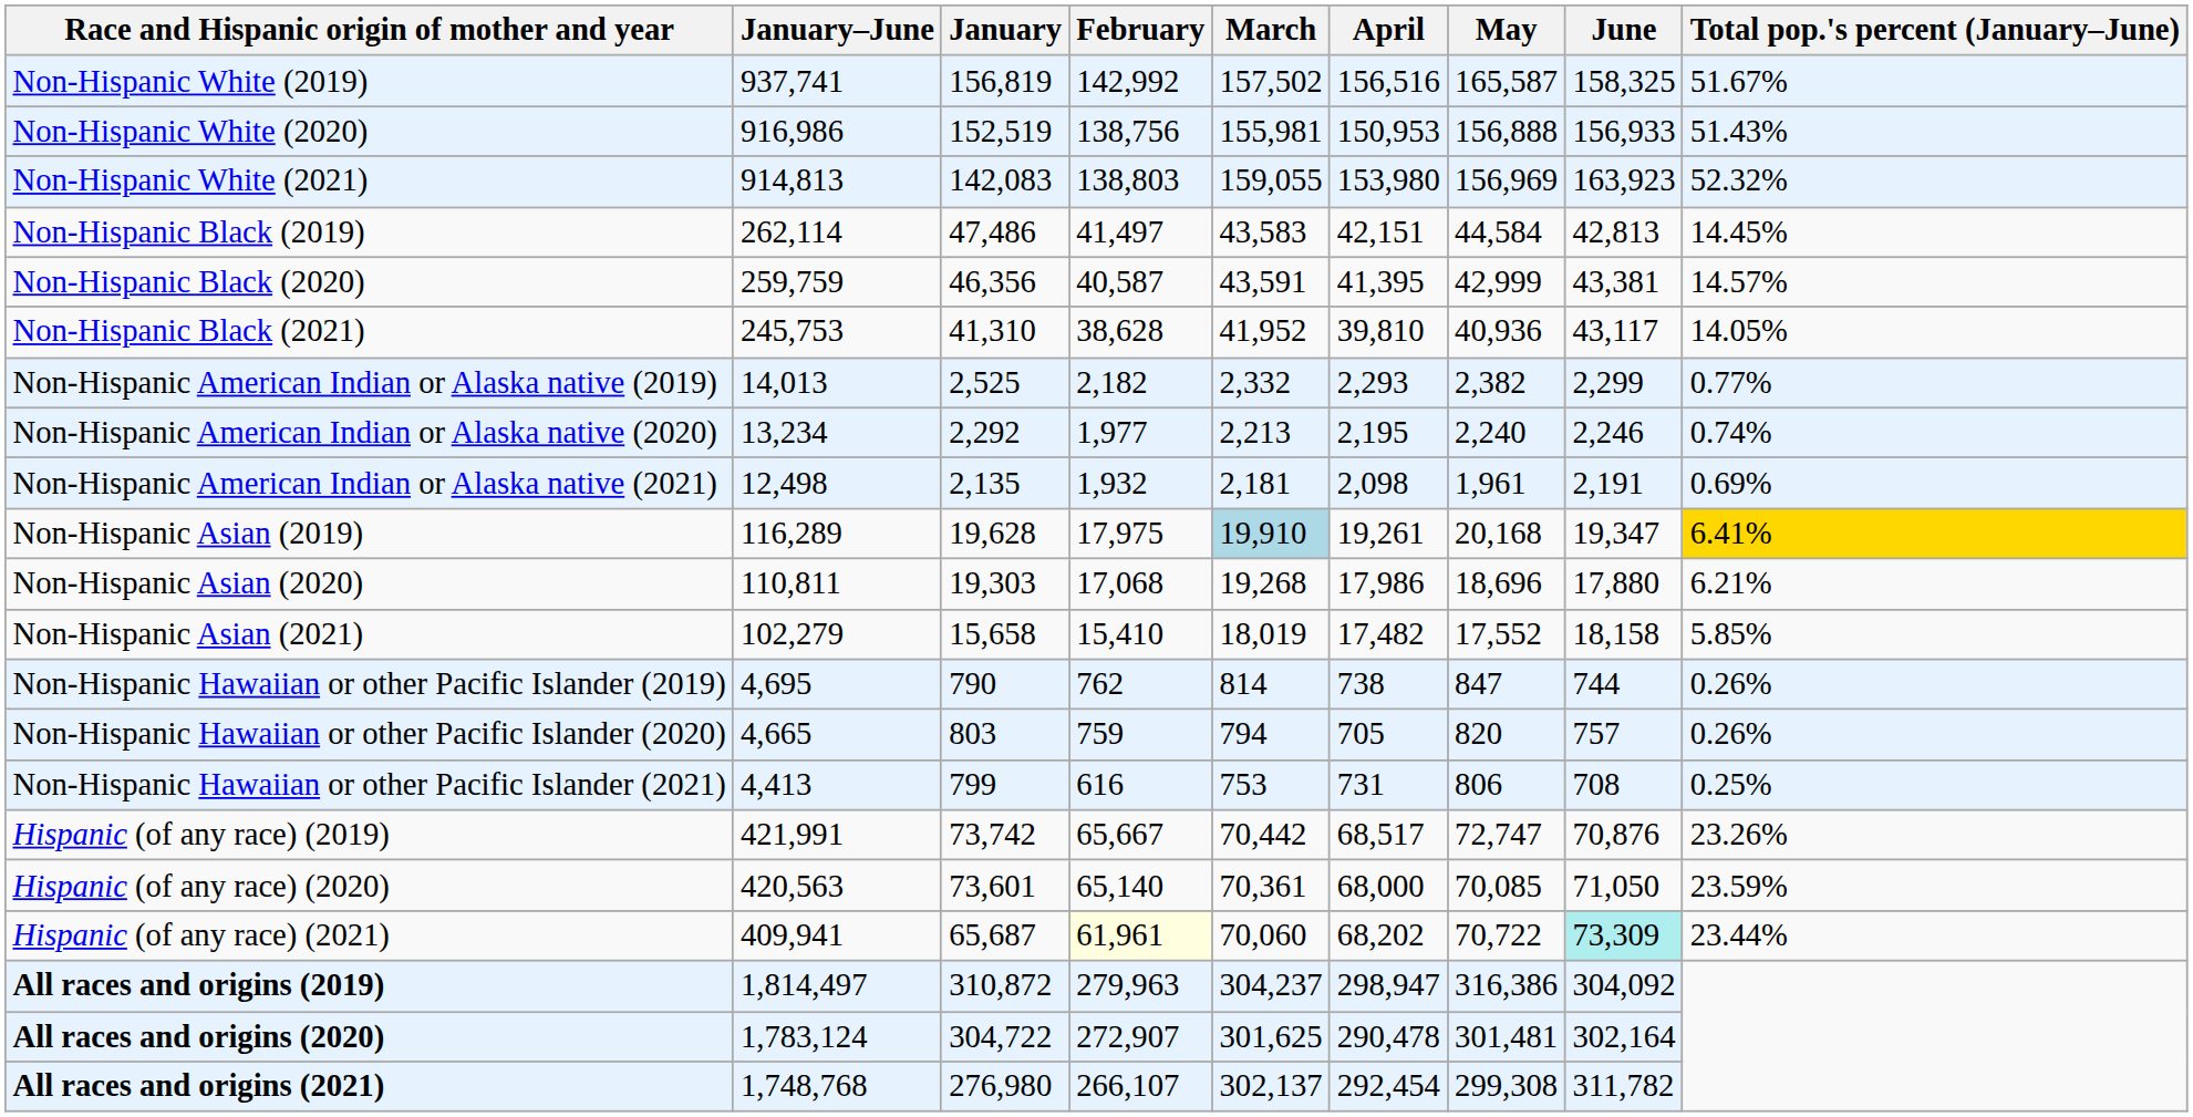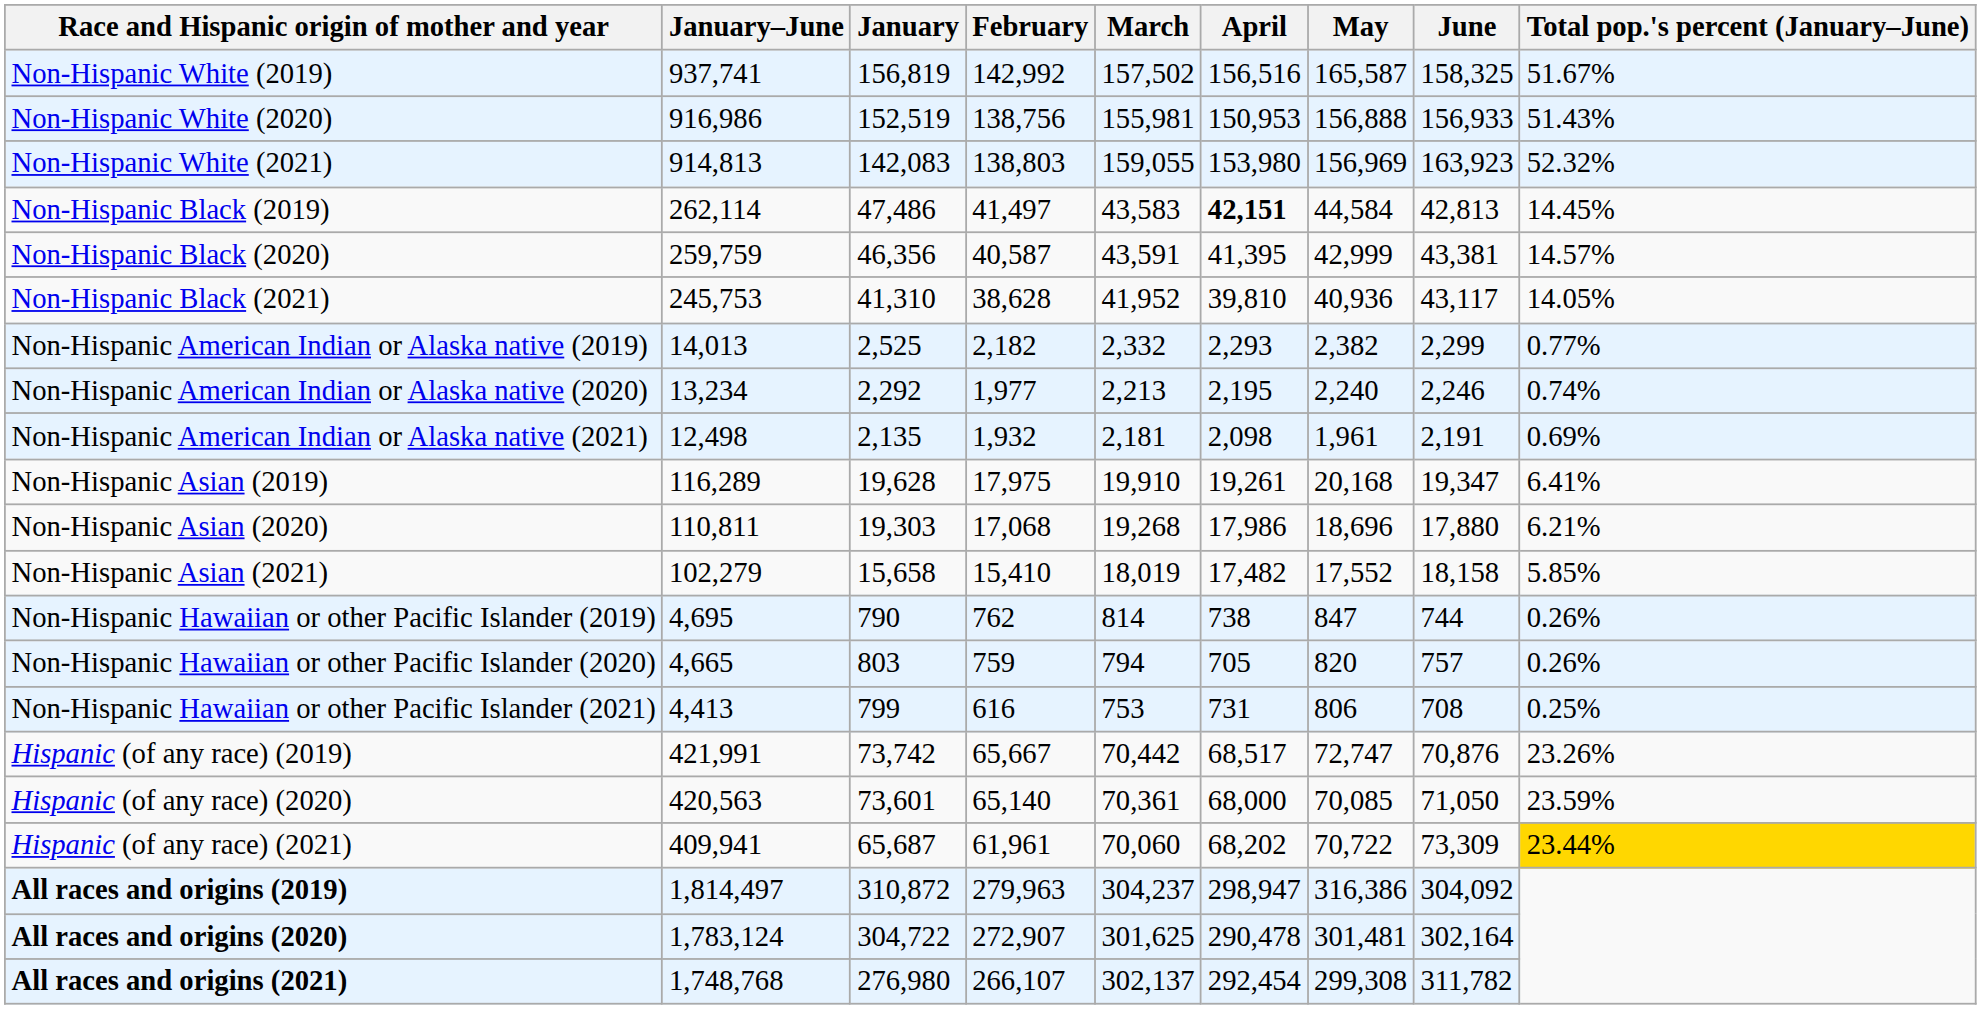Non-Hispanic Black (2019) | April: normal -> bold
Non-Hispanic Asian (2019) | March: lightblue background -> no background
Non-Hispanic Asian (2019) | Total pop.'s percent (January–June): gold background -> no background
Hispanic (of any race) (2021) | February: lightyellow background -> no background
Hispanic (of any race) (2021) | June: paleturquoise background -> no background
Hispanic (of any race) (2021) | Total pop.'s percent (January–June): no background -> gold background
